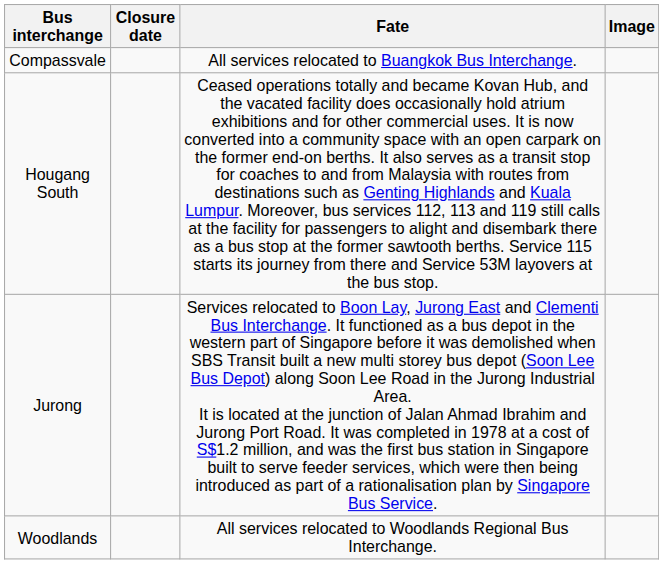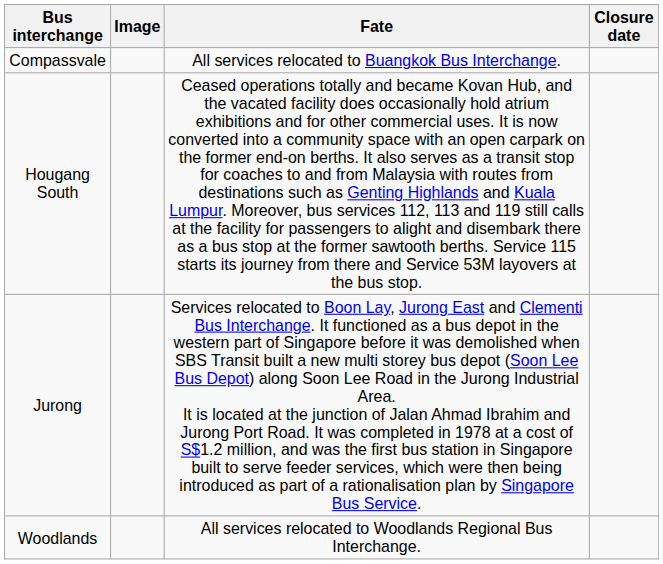columns swapped: Closure date <-> Image
